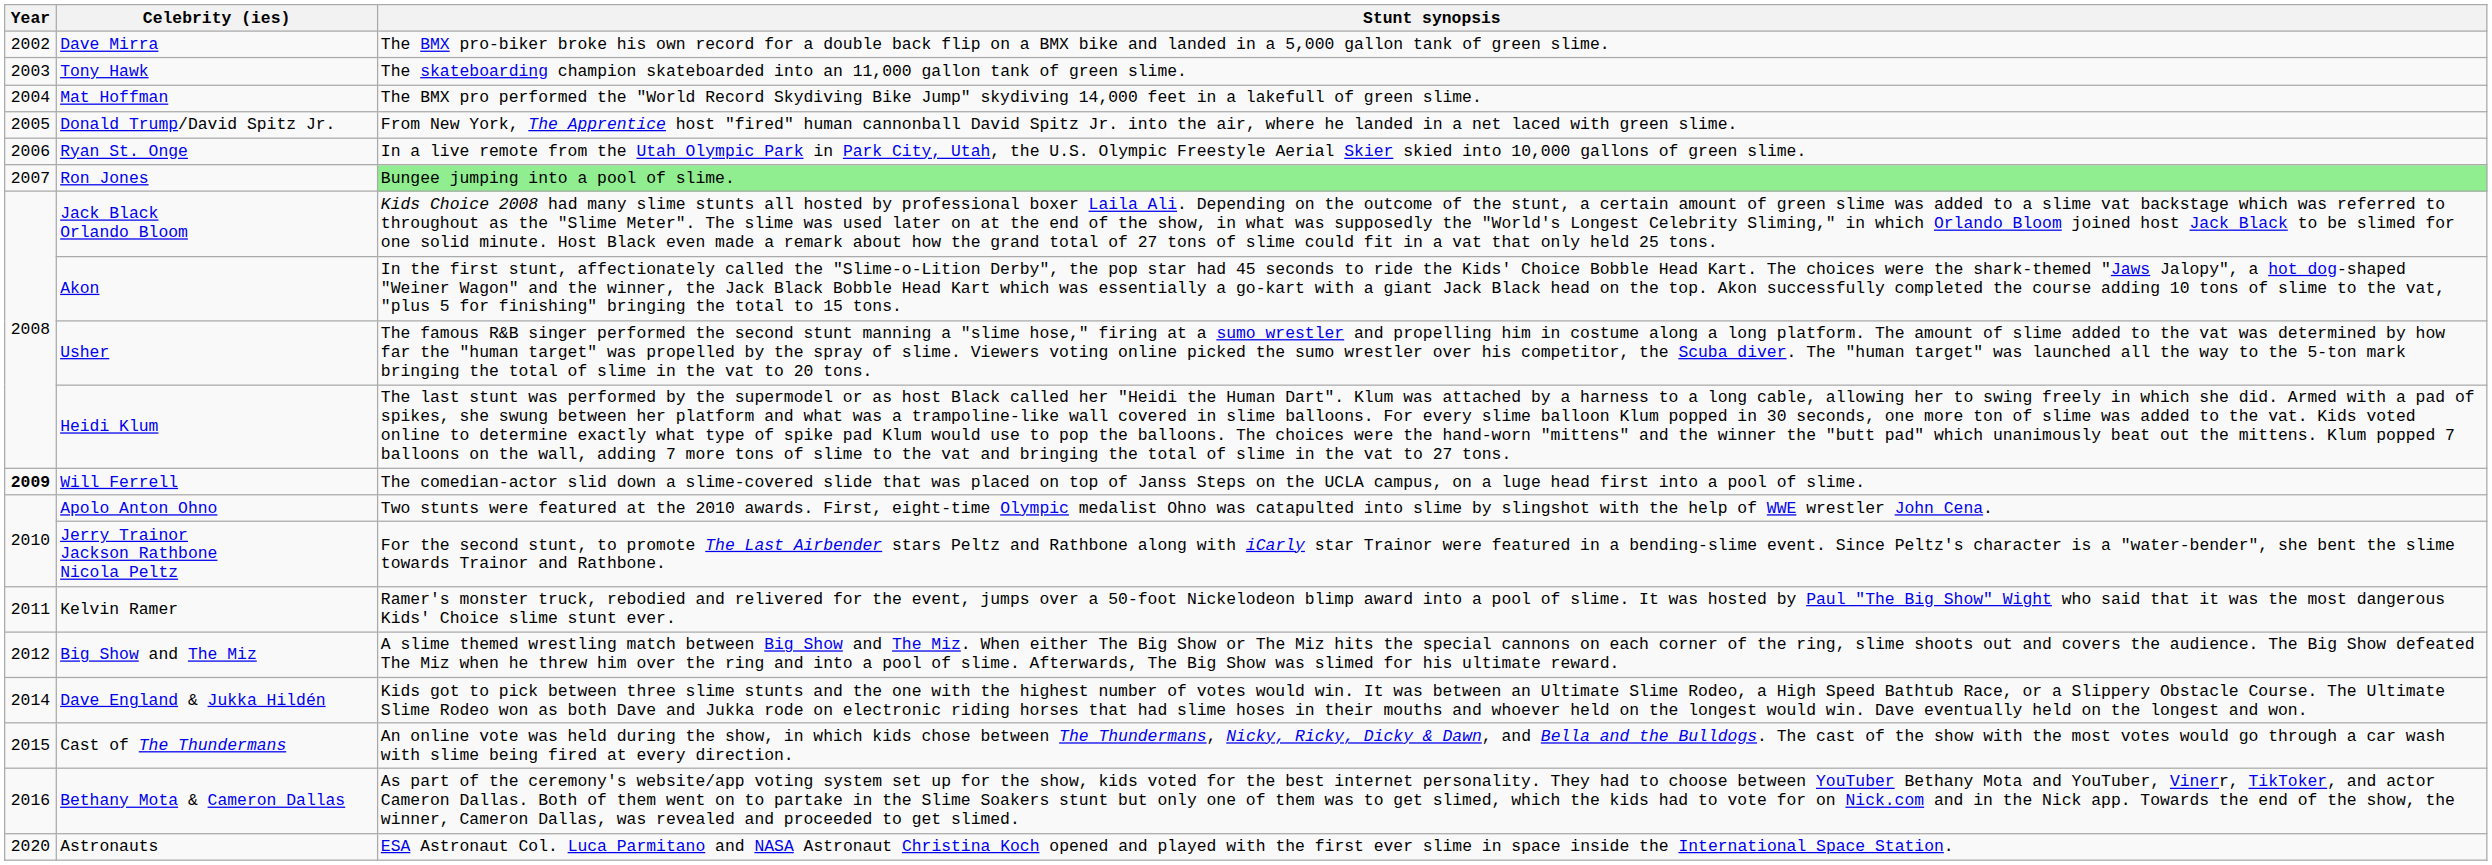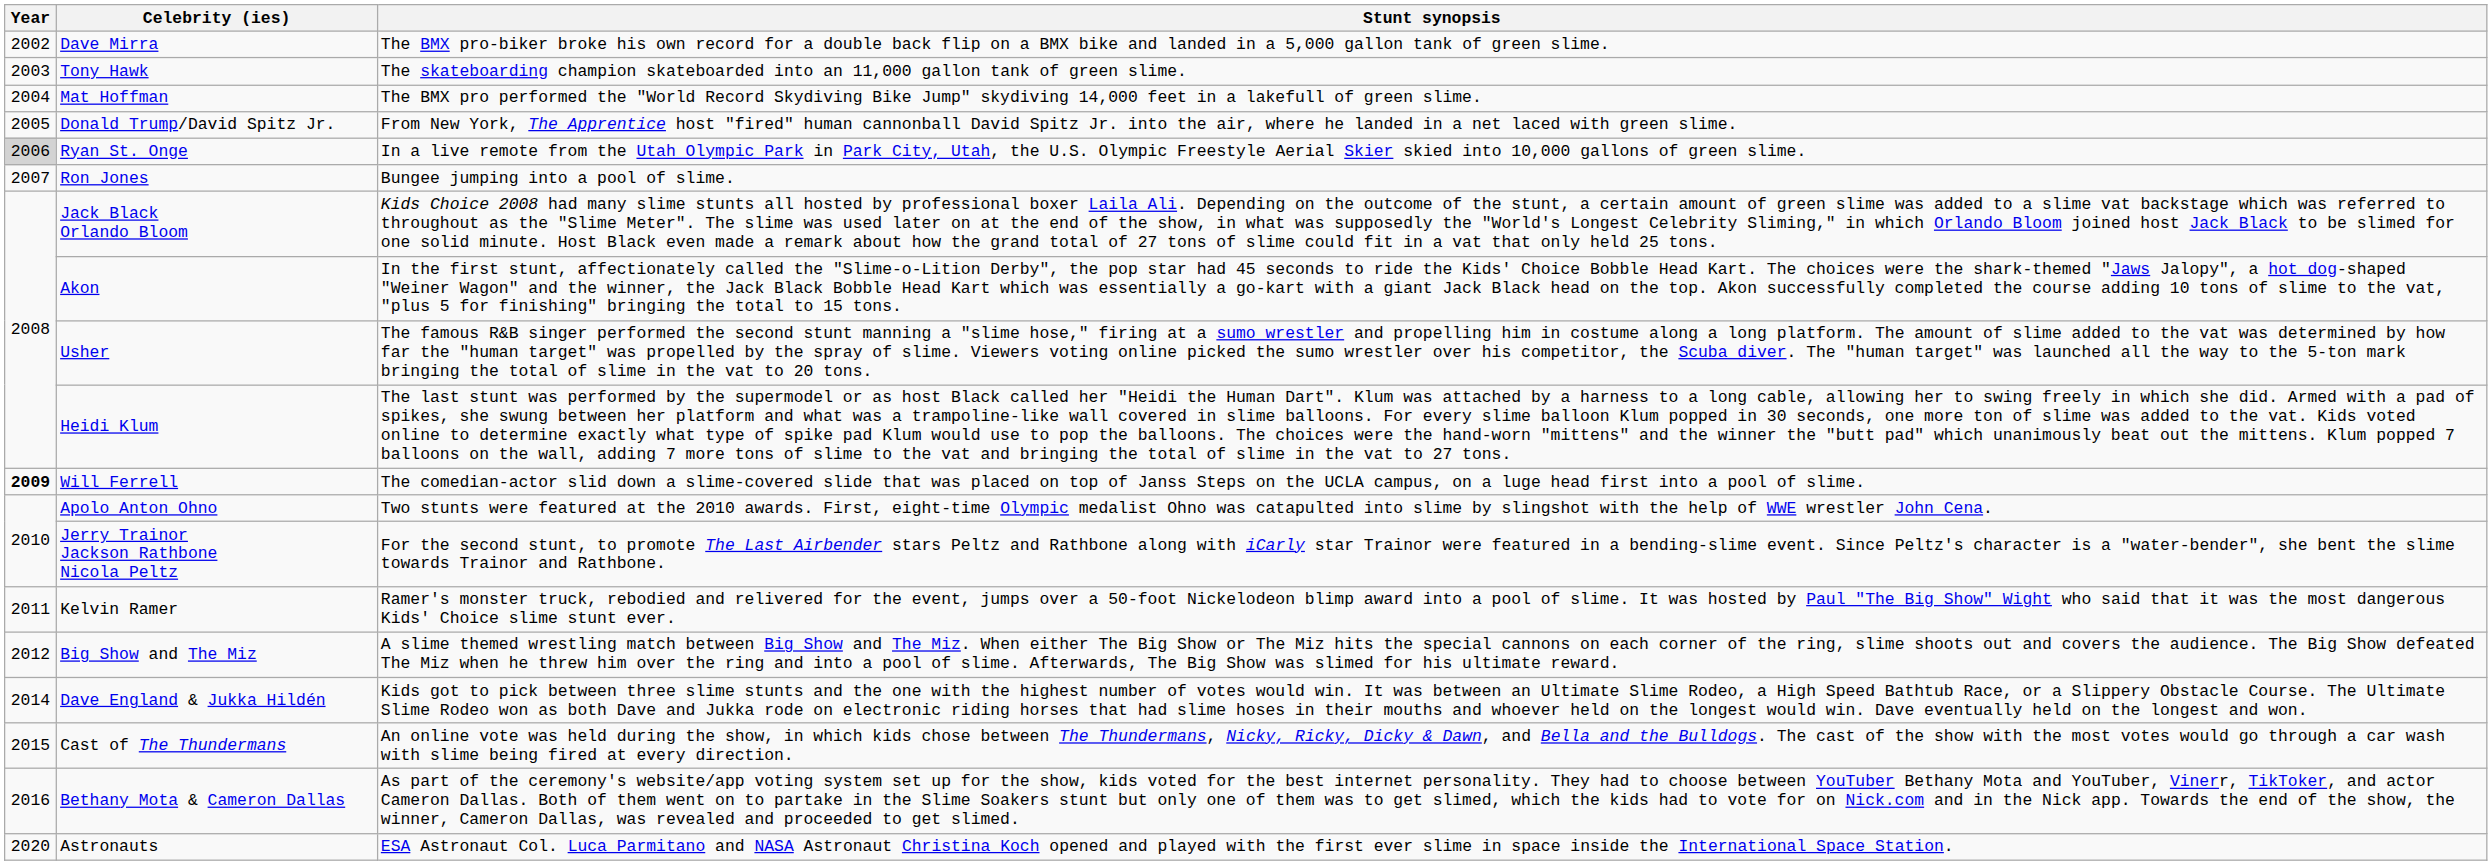Ryan St. Onge | Year: no background -> lightgrey background
Ron Jones | Stunt synopsis: lightgreen background -> no background
